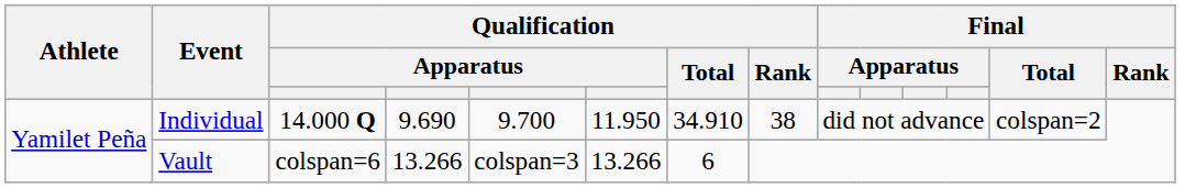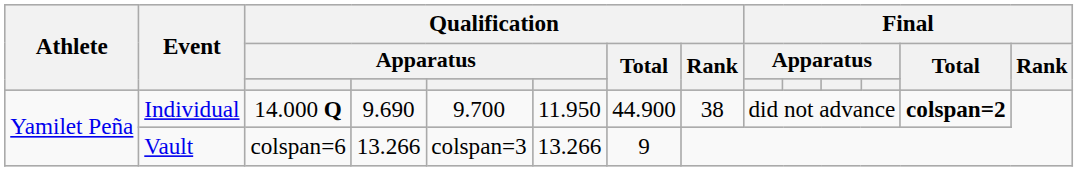Individual | Qualification / Total: 34.910 -> 44.900
Individual | Final / Total: normal -> bold
Vault | Qualification / Total: 6 -> 9
